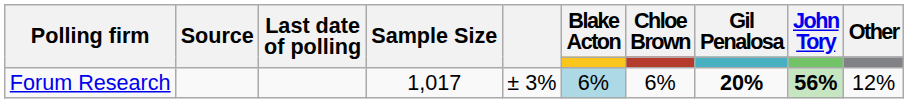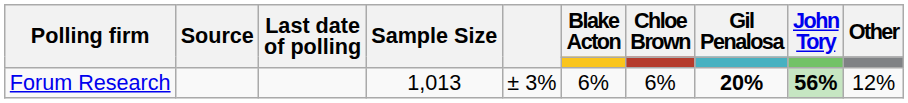Forum Research | Sample Size: 1,017 -> 1,013
Forum Research | Blake Acton: lightblue background -> no background
